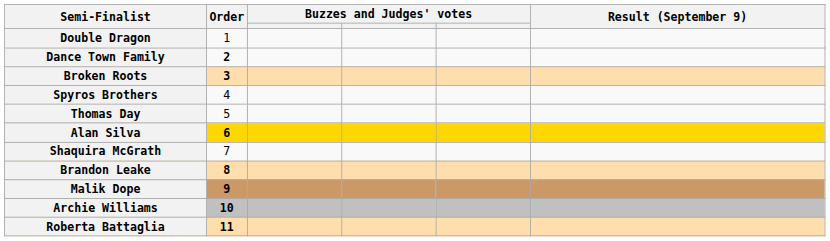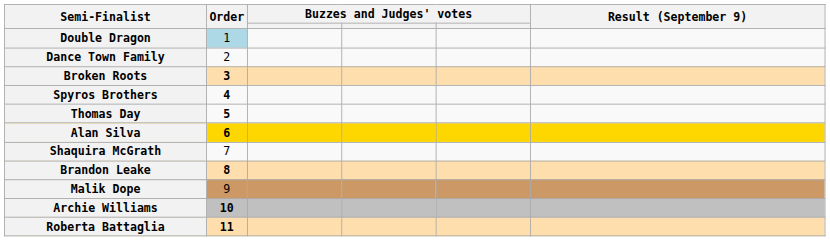Double Dragon | Order: no background -> lightblue background
Dance Town Family | Order: bold -> normal
Spyros Brothers | Order: normal -> bold
Thomas Day | Order: normal -> bold
Malik Dope | Order: bold -> normal
